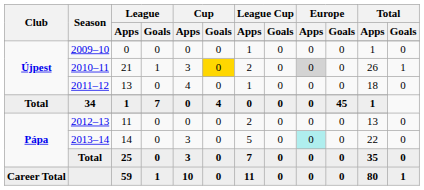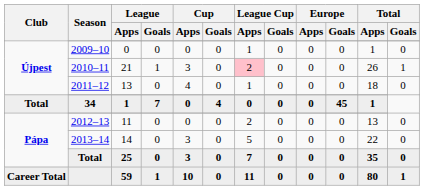21 | Cup / Goals: gold background -> no background
21 | League Cup / Apps: no background -> pink background
21 | Europe / Apps: lightgrey background -> no background
14 | Europe / Apps: paleturquoise background -> no background
